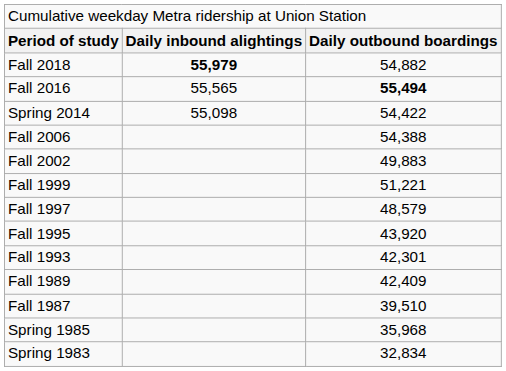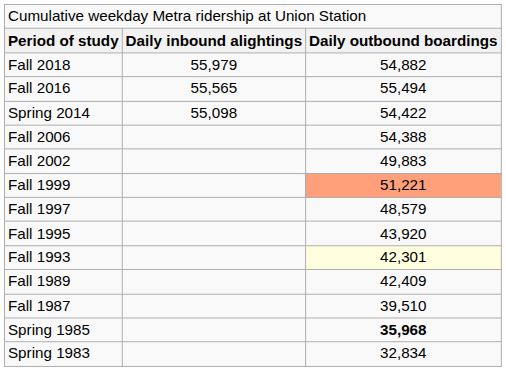Fall 2018 | column 2: bold -> normal
Fall 2016 | column 3: bold -> normal
Fall 1999 | column 3: no background -> lightsalmon background
Fall 1993 | column 3: no background -> lightyellow background
Spring 1985 | column 3: normal -> bold
